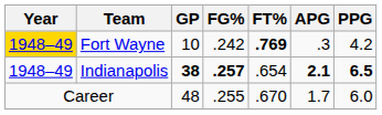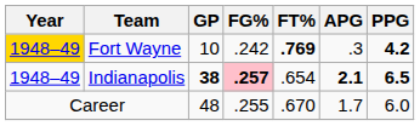Fort Wayne | PPG: normal -> bold
Indianapolis | FG%: no background -> pink background
